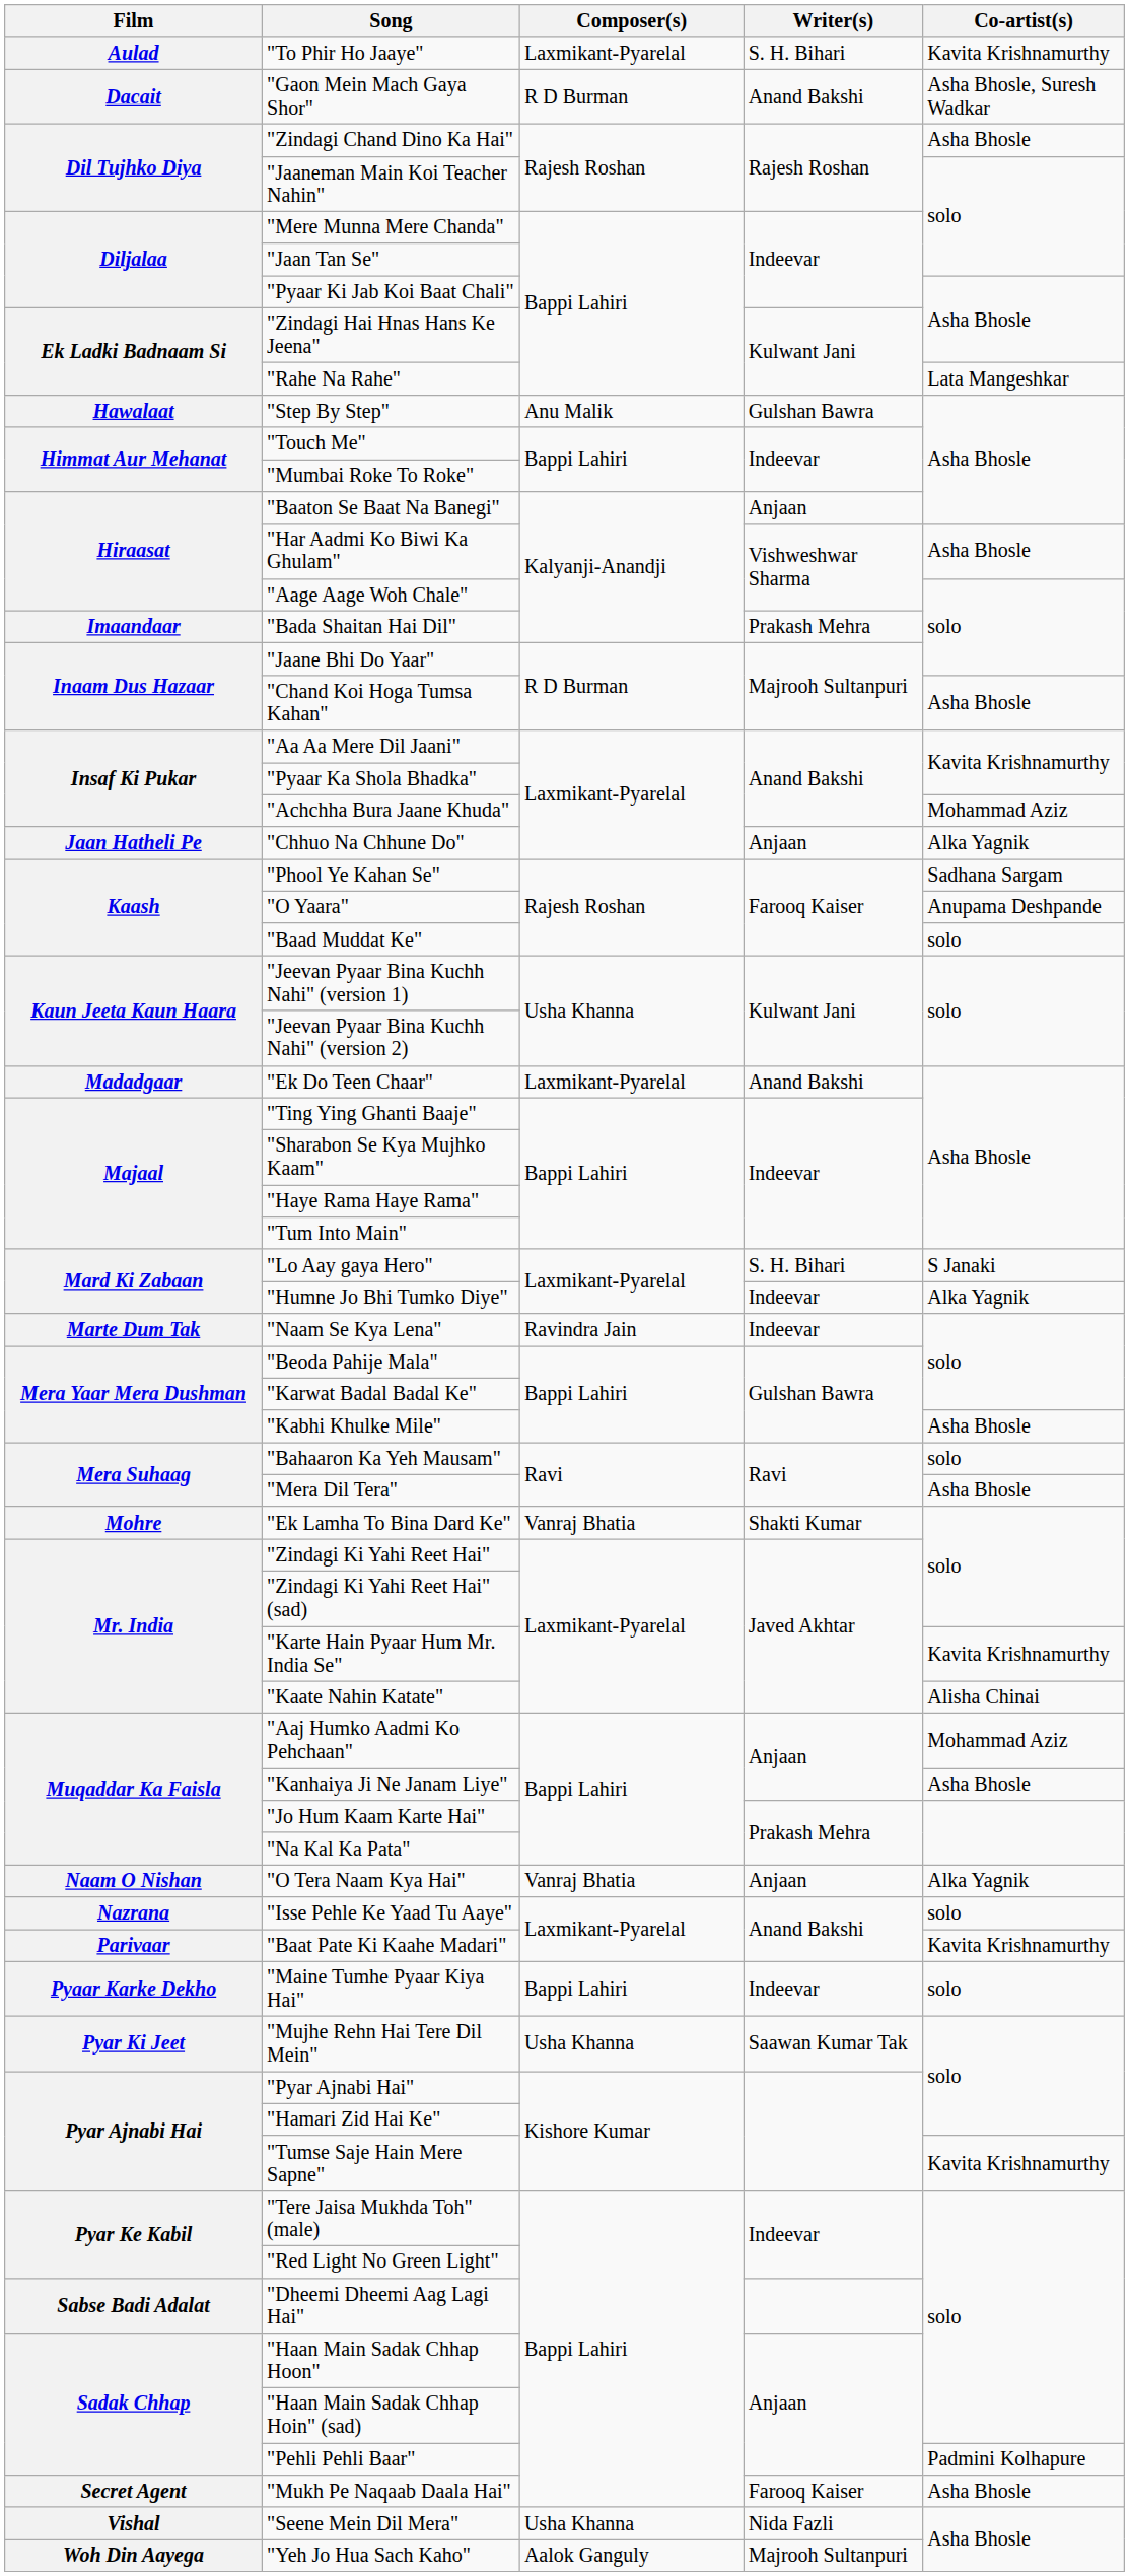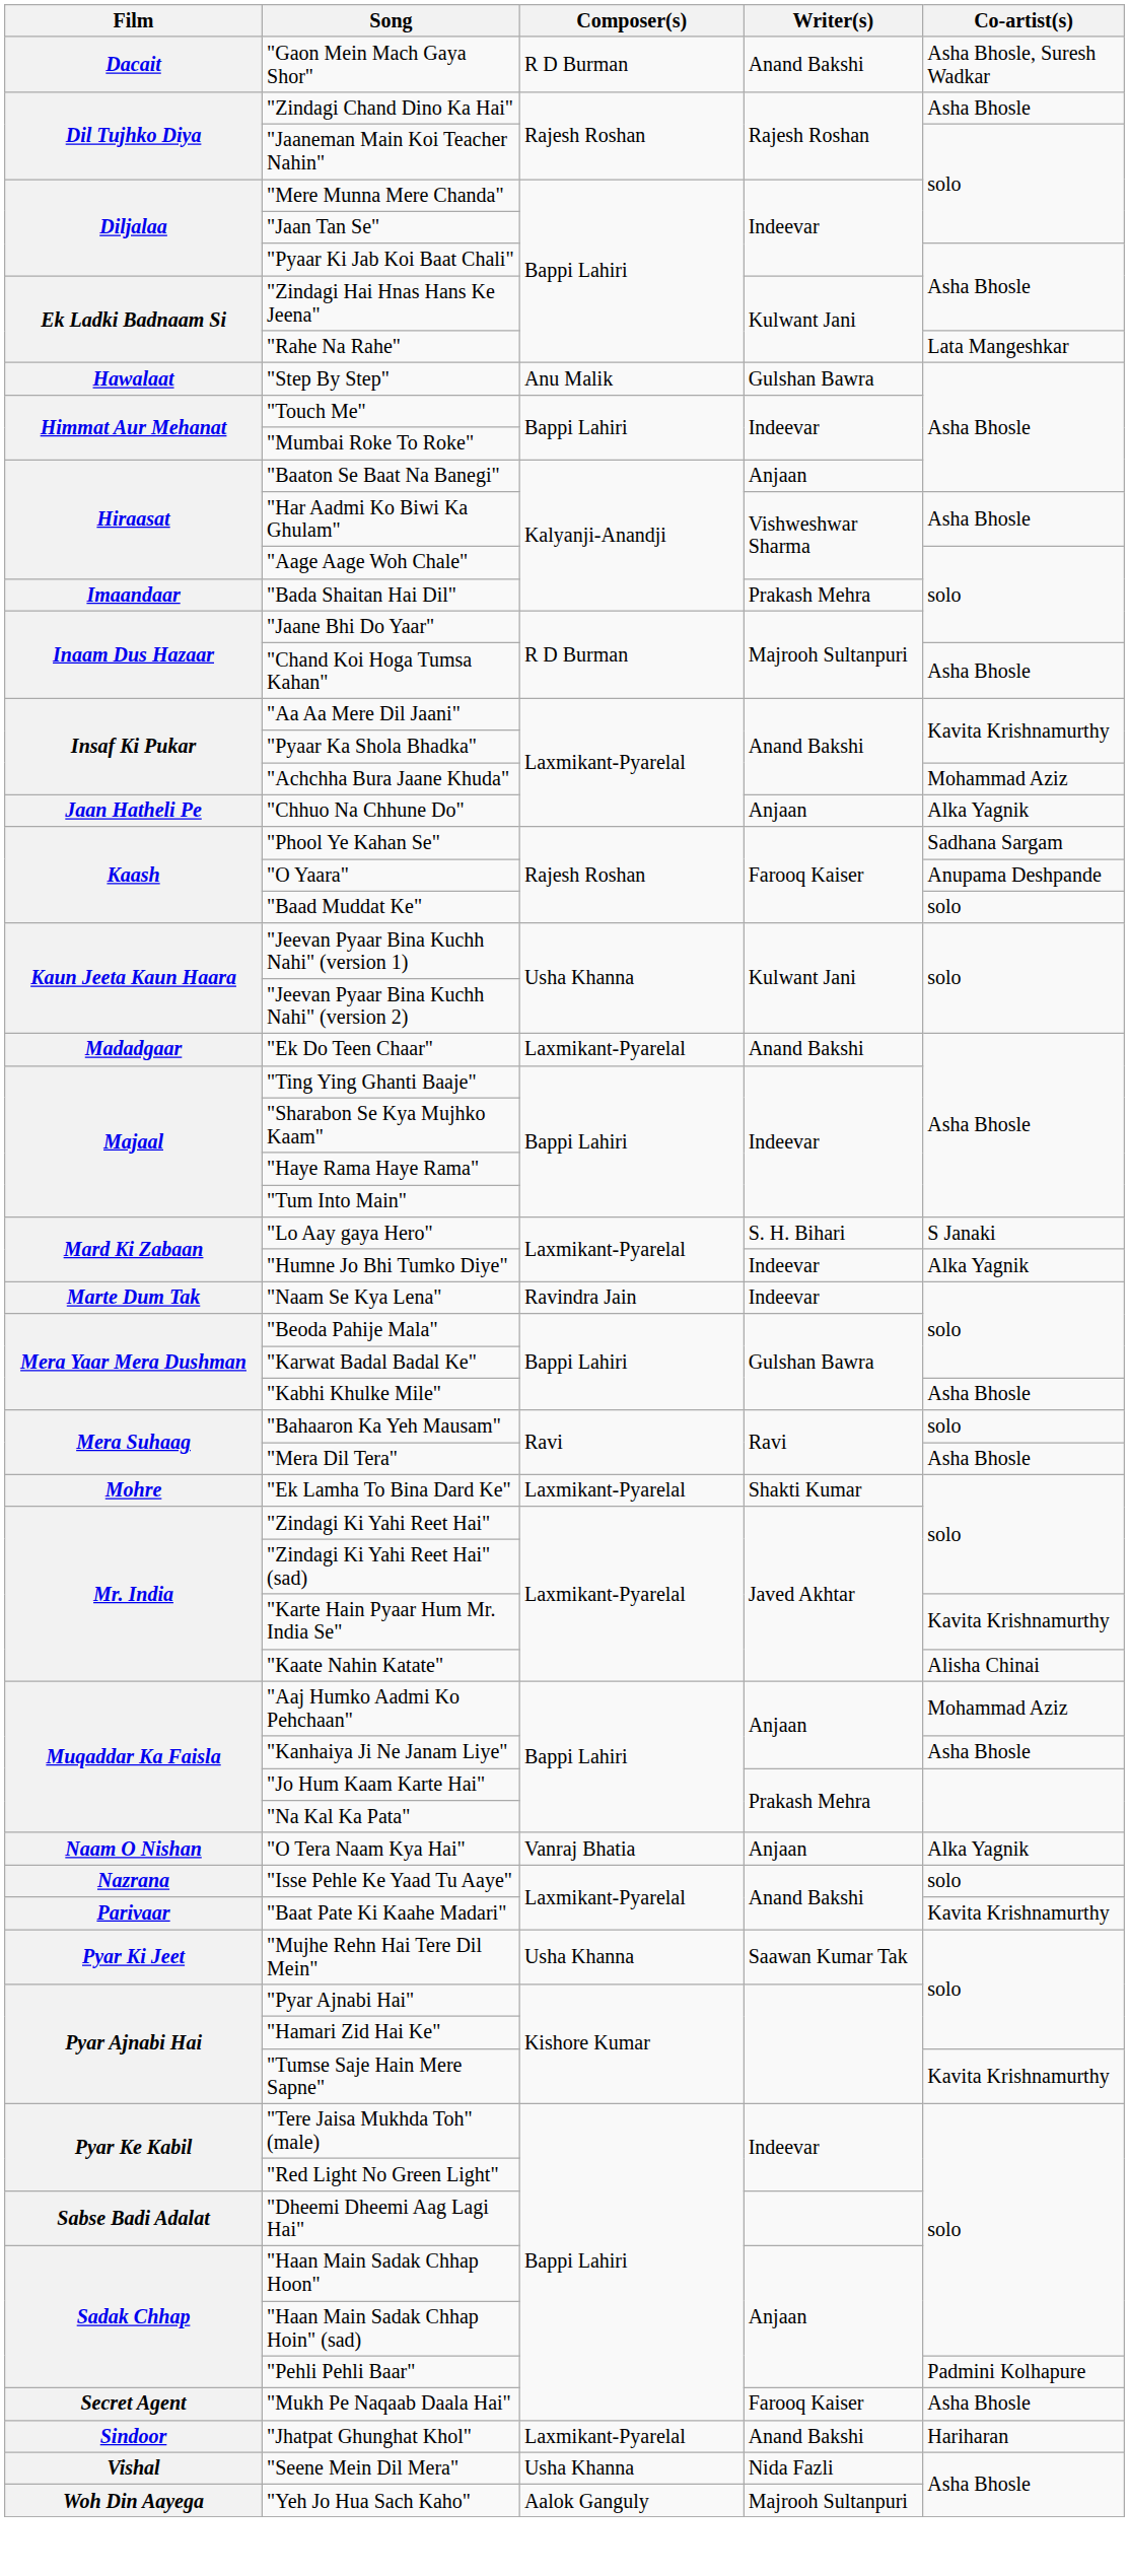- row: Aulad | "To Phir Ho Jaaye" | Laxmikant-Pyarelal | S. H. Bihari | Kavita Krishnamurthy
"Ek Lamha To Bina Dard Ke" | Composer(s): Vanraj Bhatia -> Laxmikant-Pyarelal
- row: Pyaar Karke Dekho | "Maine Tumhe Pyaar Kiya Hai" | Bappi Lahiri | Indeevar | solo
+ row: Sindoor | "Jhatpat Ghunghat Khol" | Laxmikant-Pyarelal | Anand Bakshi | Hariharan
